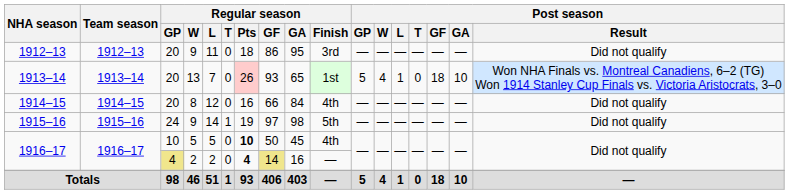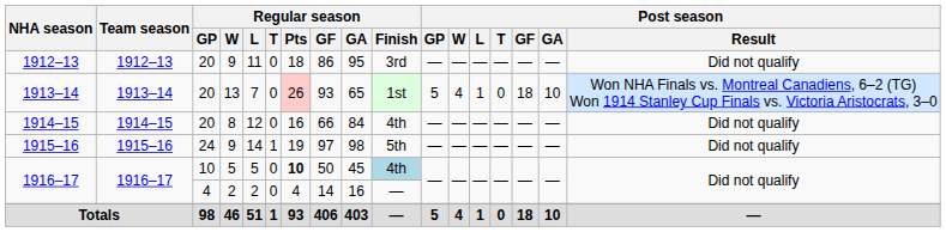1916–17 / 5 | Regular season / Finish: no background -> lightblue background
1916–17 / 2 | Regular season / GP: khaki background -> no background
1916–17 / 2 | Regular season / Pts: bold -> normal
1916–17 / 2 | Regular season / GF: khaki background -> no background
